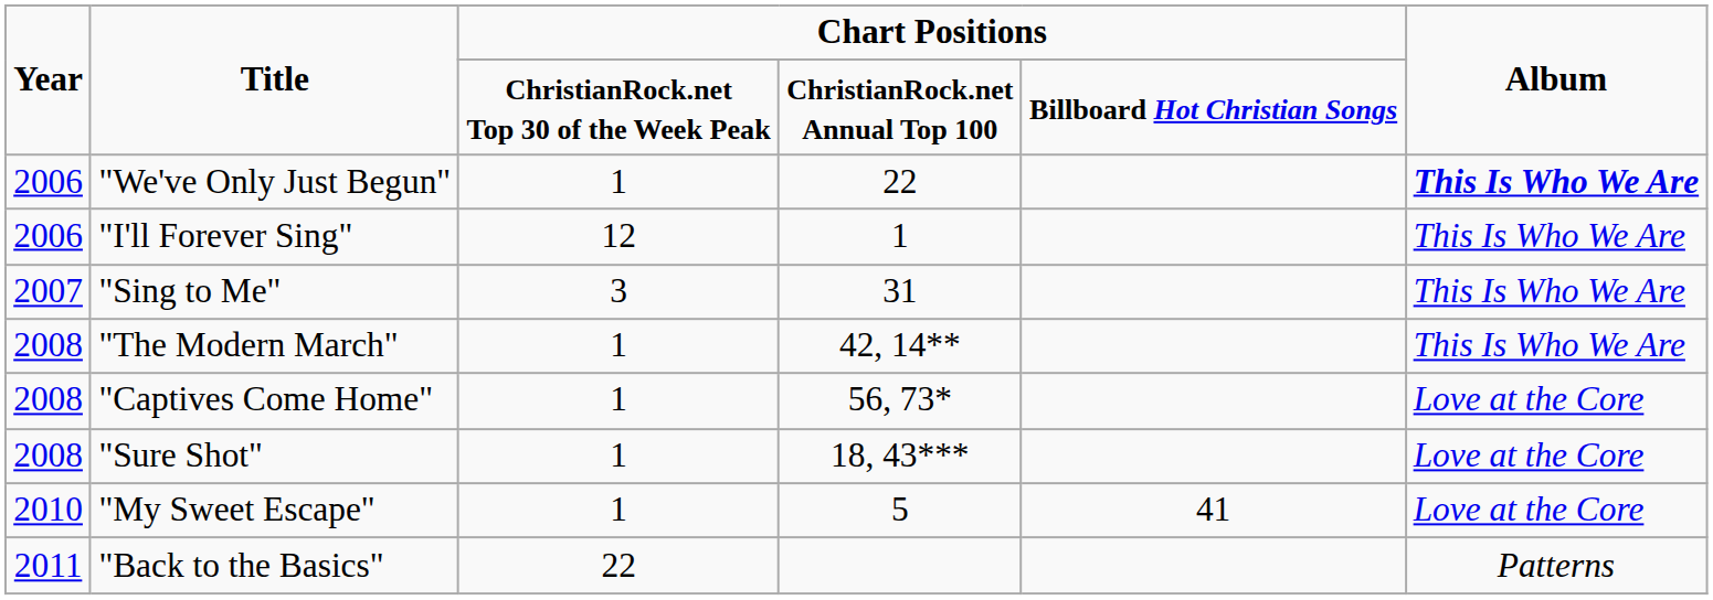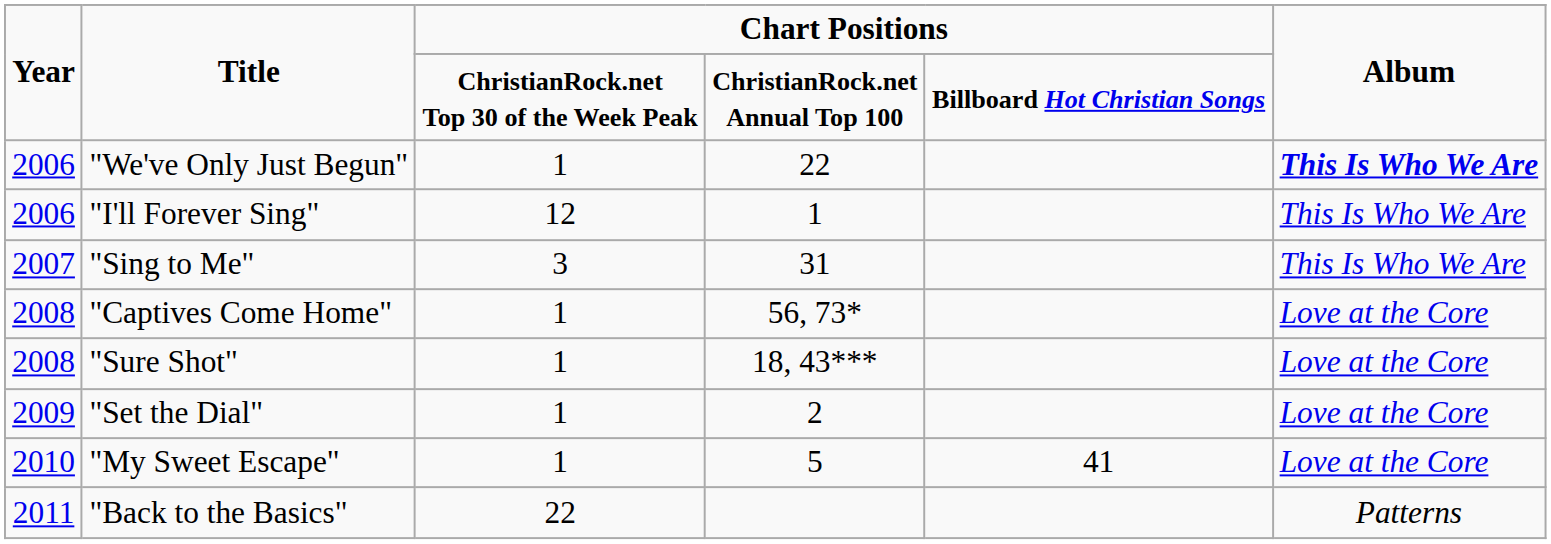- row: 2008 | "The Modern March" | 1 | 42, 14** | This Is Who We Are
+ row: 2009 | "Set the Dial" | 1 | 2 | Love at the Core
